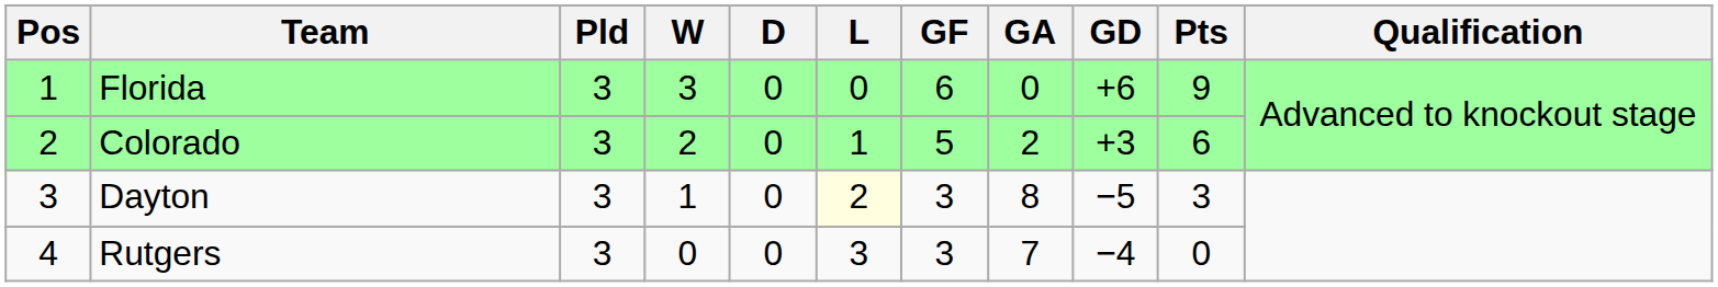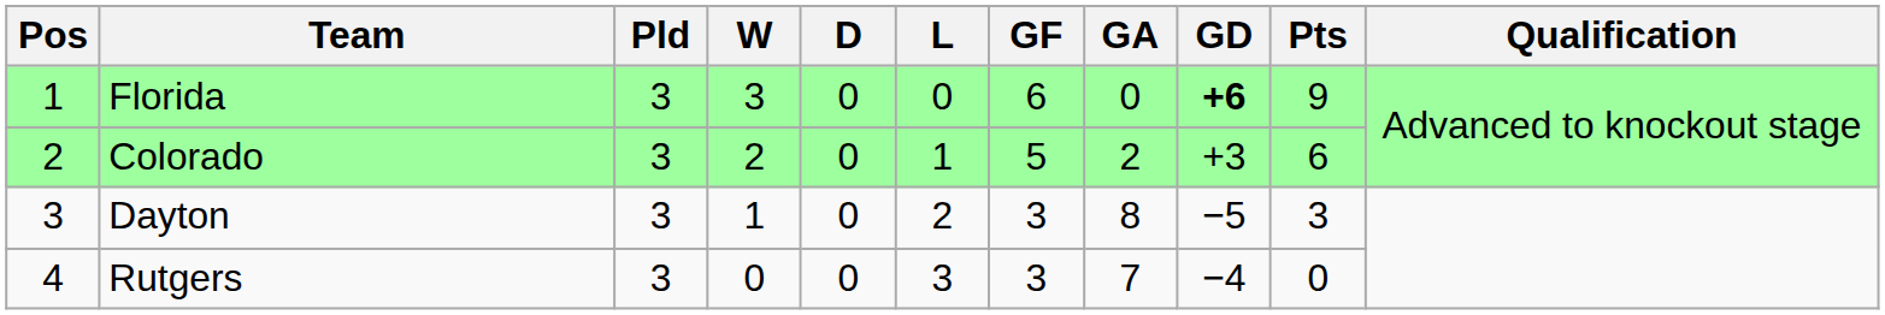Florida | GD: normal -> bold
Dayton | L: lightyellow background -> no background
